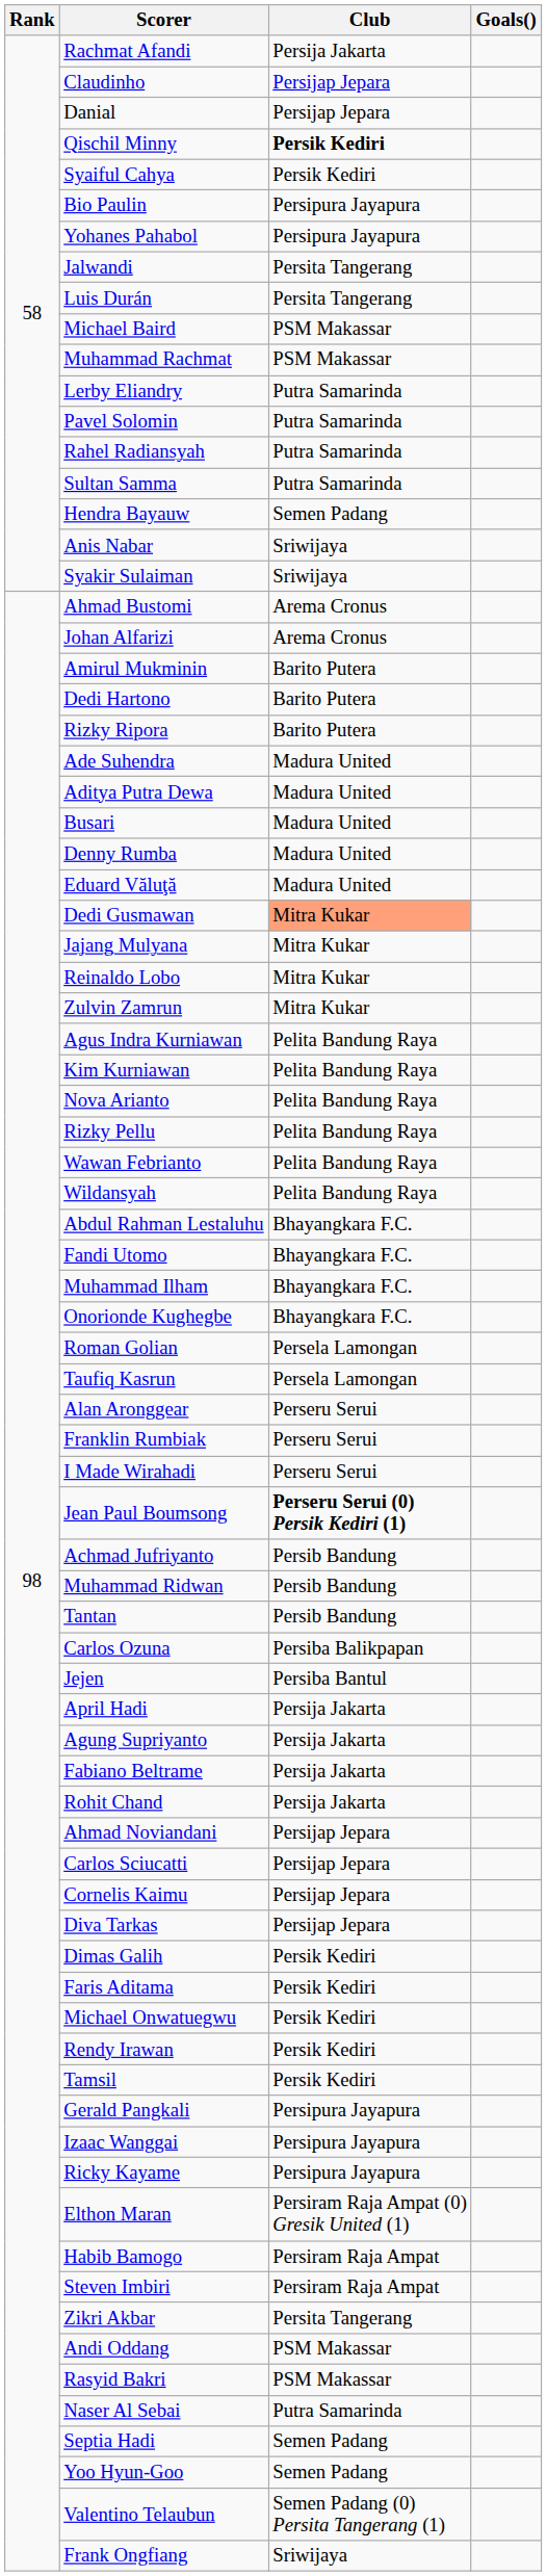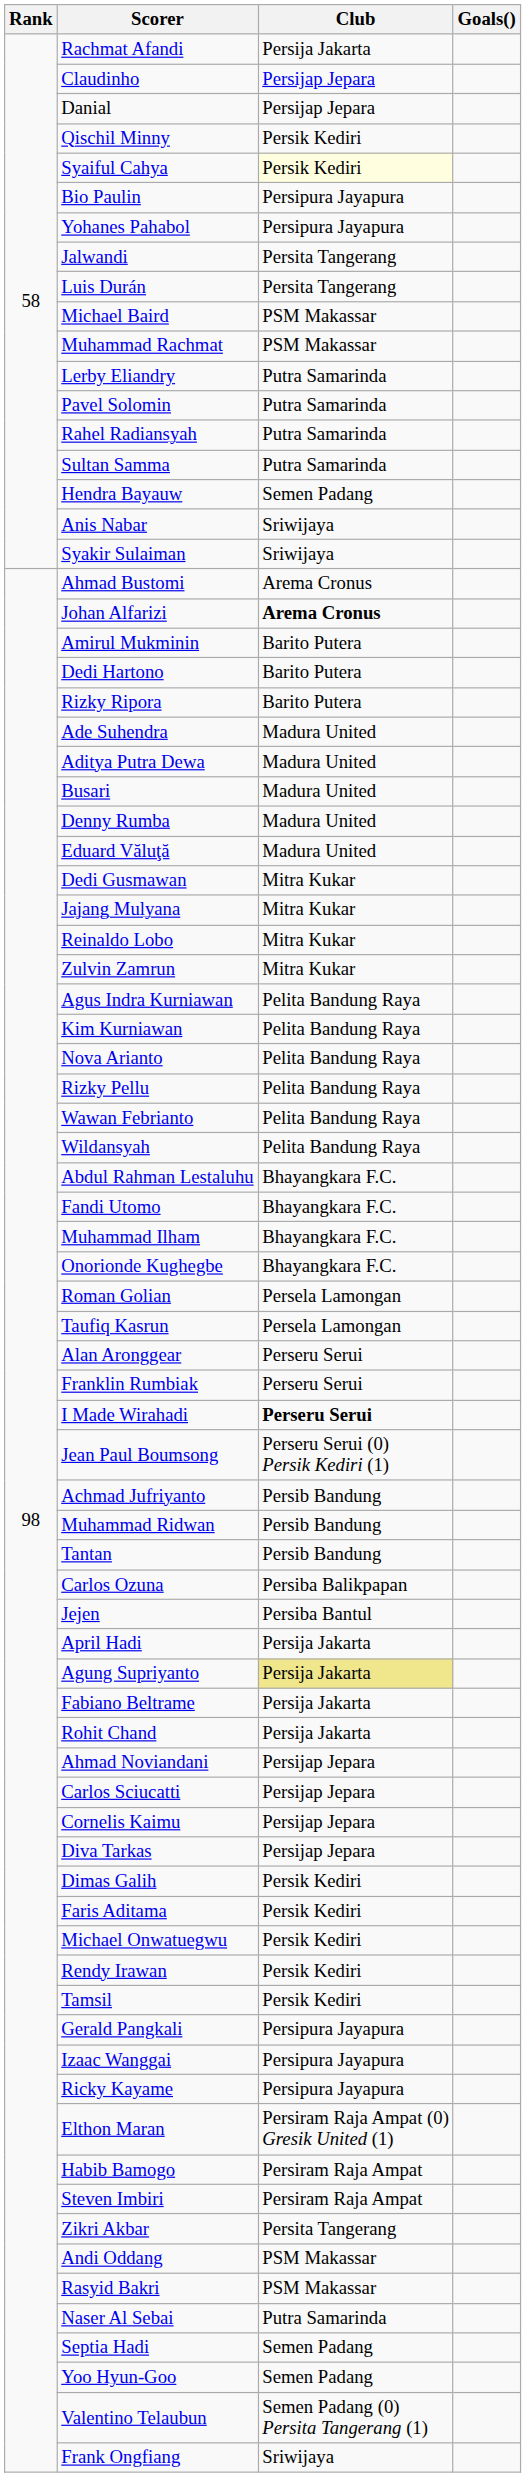Qischil Minny | Club: bold -> normal
Syaiful Cahya | Club: no background -> lightyellow background
Johan Alfarizi | Club: normal -> bold
Dedi Gusmawan | Club: lightsalmon background -> no background
I Made Wirahadi | Club: normal -> bold
Jean Paul Boumsong | Club: bold -> normal
Agung Supriyanto | Club: no background -> khaki background
